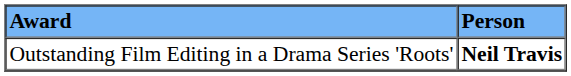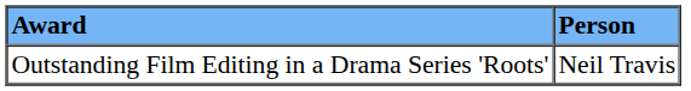Outstanding Film Editing in a Drama Series 'Roots' | Person: bold -> normal
